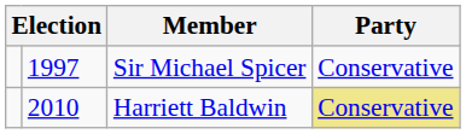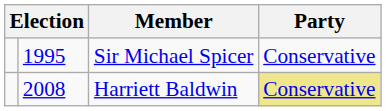Sir Michael Spicer | column 2: 1997 -> 1995
Harriett Baldwin | column 2: 2010 -> 2008
